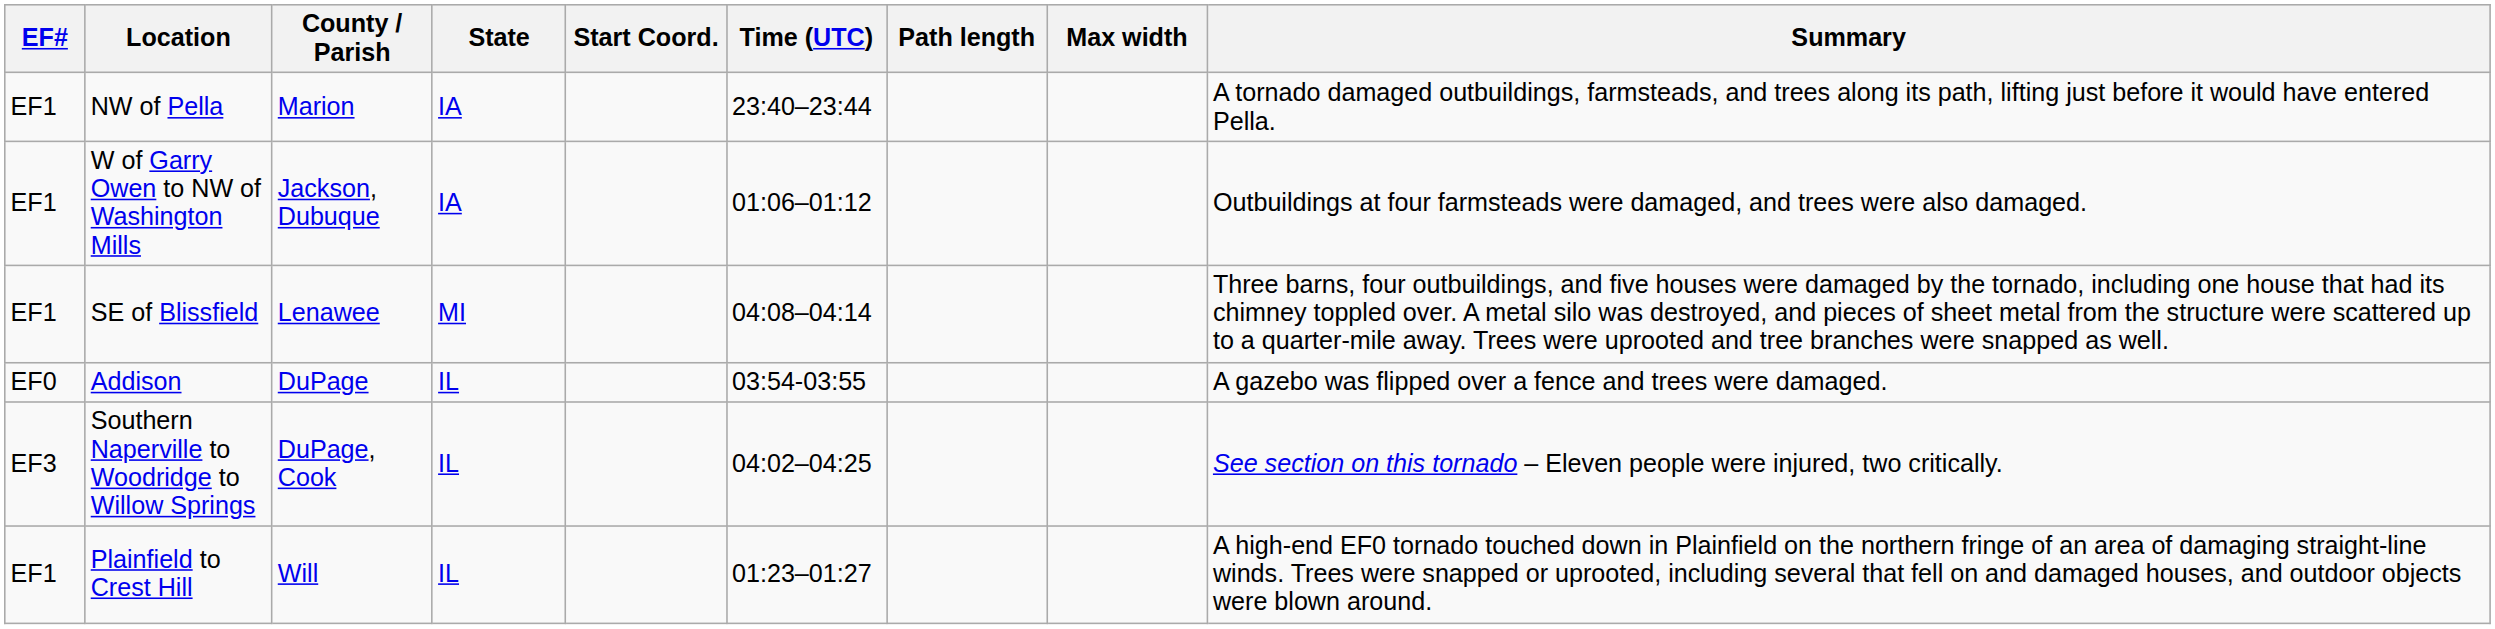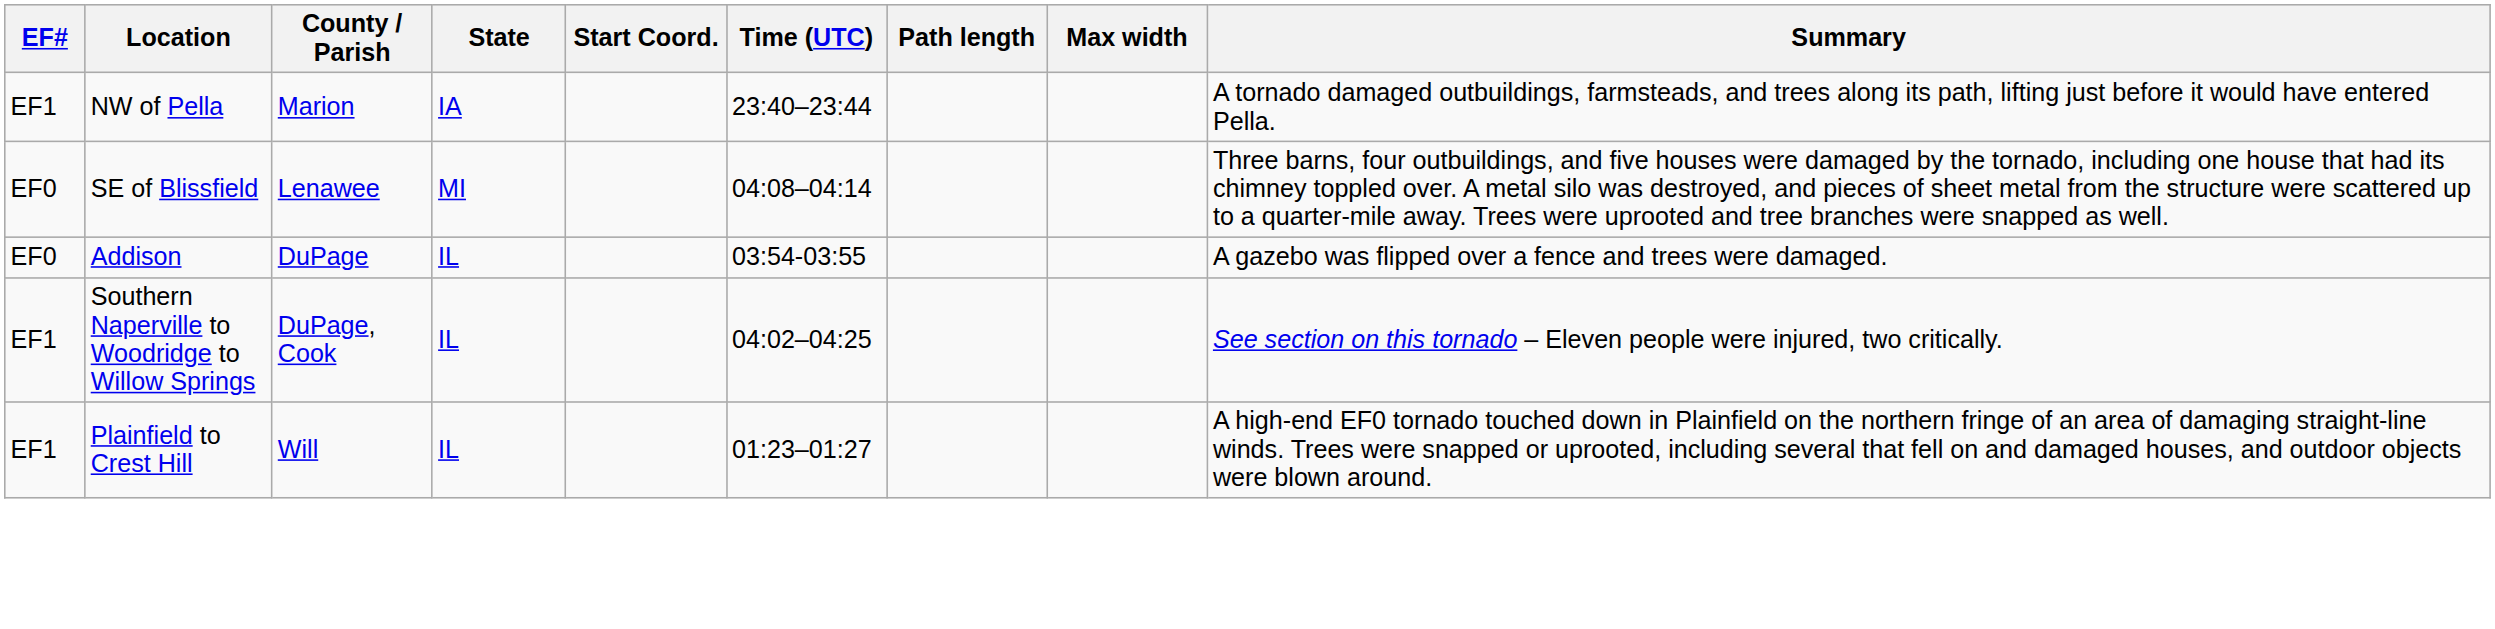- row: EF1 | W of Garry Owen to NW of Washington Mills | Jackson, Dubuque | IA | 01:06–01:12 | Outbuildings at four farmsteads were damaged, and trees were also damaged.
SE of Blissfield | EF#: EF1 -> EF0
Southern Naperville to Woodridge to Willow Springs | EF#: EF3 -> EF1
